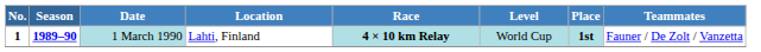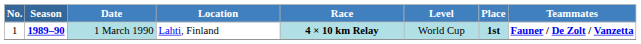1 March 1990 | No.: bold -> normal
1 March 1990 | Teammates: normal -> bold
